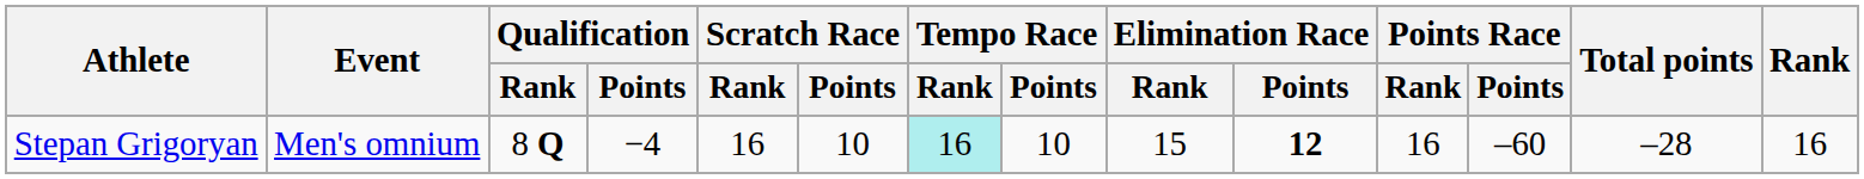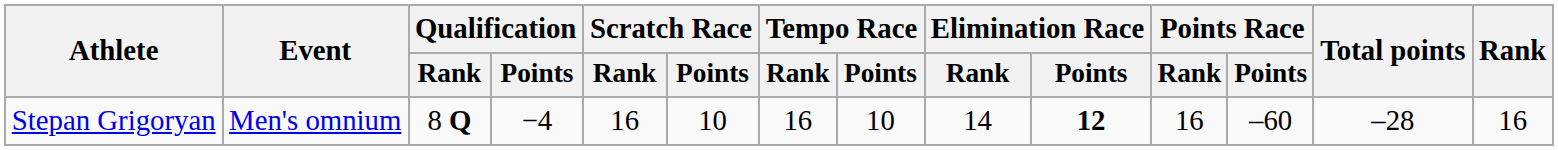Stepan Grigoryan | Tempo Race / Rank: paleturquoise background -> no background
Stepan Grigoryan | Elimination Race / Rank: 15 -> 14
